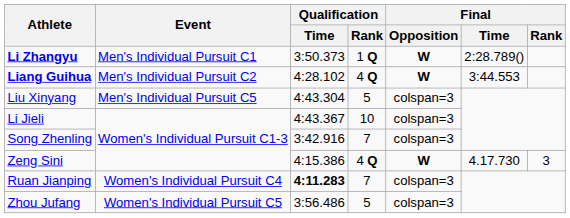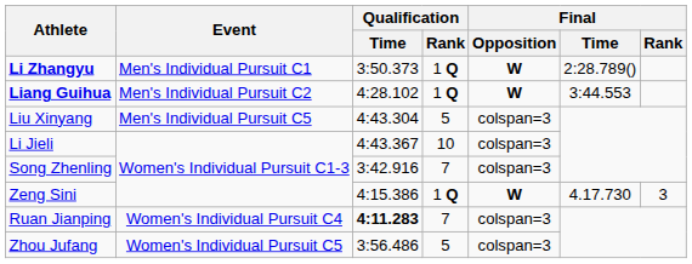Liang Guihua | Qualification / Rank: 4 Q -> 1 Q
Zeng Sini | Qualification / Rank: 4 Q -> 1 Q
